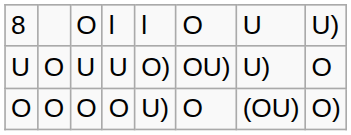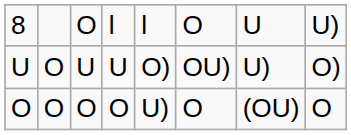row 2 | column 8: O -> O)
row 3 | column 8: O) -> O
